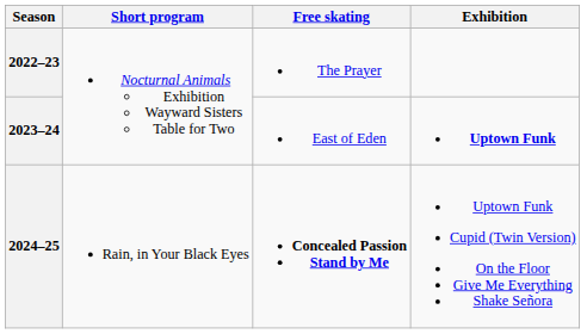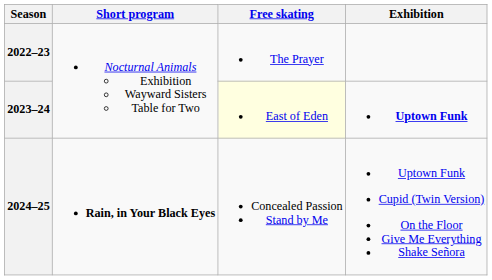2023–24 | Free skating: no background -> lightyellow background
2024–25 | Short program: normal -> bold
2024–25 | Free skating: bold -> normal
